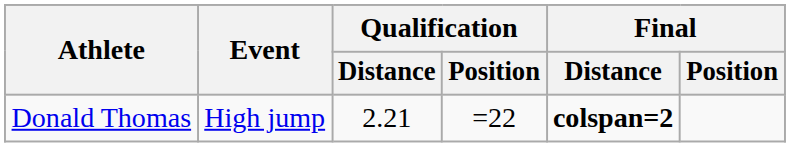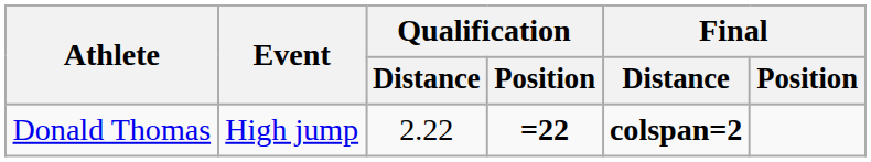Donald Thomas | Qualification / Distance: 2.21 -> 2.22
Donald Thomas | Qualification / Position: normal -> bold
